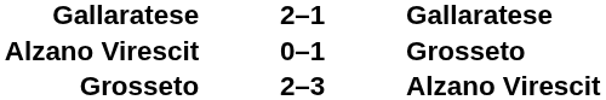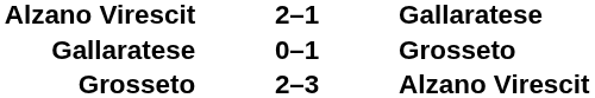row 1 | column 1: Gallaratese -> Alzano Virescit
row 2 | column 1: Alzano Virescit -> Gallaratese
